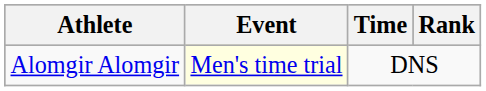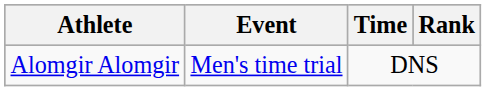Alomgir Alomgir | Event: lightyellow background -> no background
